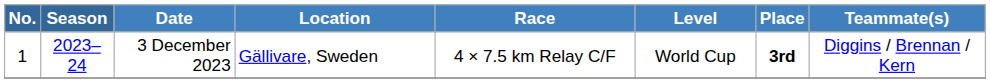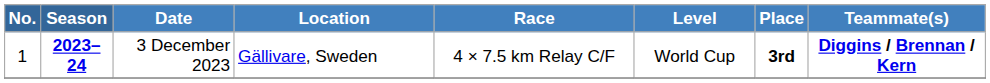3 December 2023 | Season: normal -> bold
3 December 2023 | Teammate(s): normal -> bold
